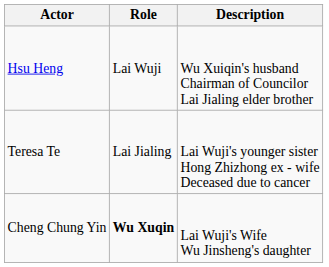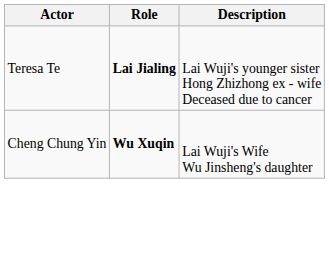- row: Hsu Heng | Lai Wuji | Wu Xuiqin's husband Chairman of Councilor Lai Jialing elder brother
Teresa Te | Role: normal -> bold
